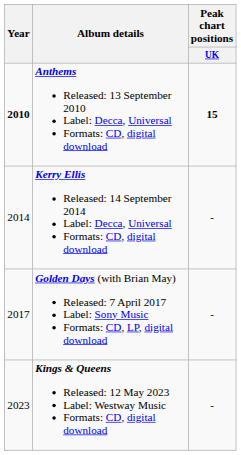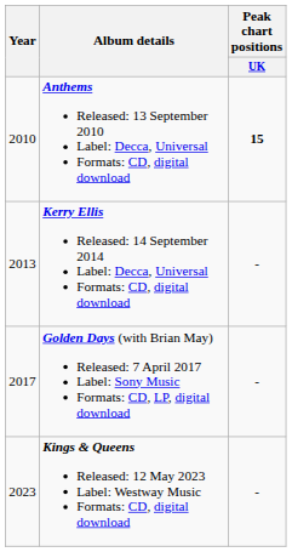row 3 | Year: bold -> normal
row 4 | Year: 2014 -> 2013
